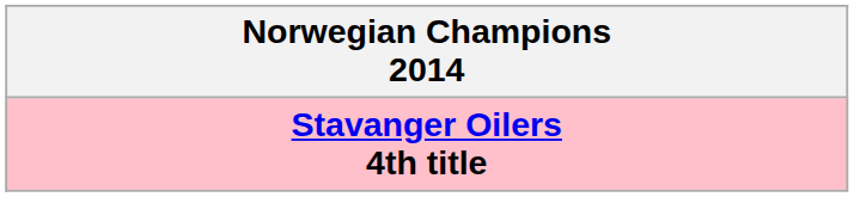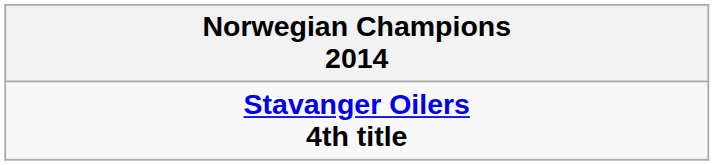row 2 | column 1: pink background -> no background
